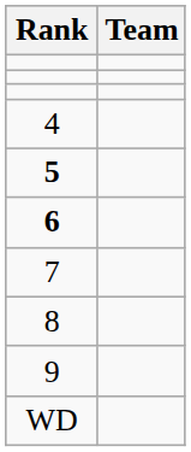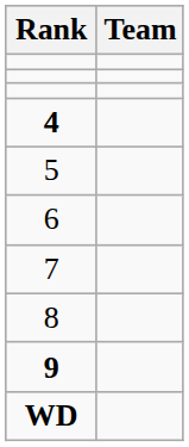row 5 | Rank: normal -> bold
row 6 | Rank: bold -> normal
row 7 | Rank: bold -> normal
row 10 | Rank: normal -> bold
row 11 | Rank: normal -> bold
